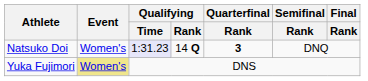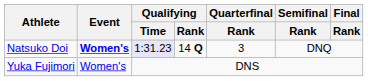Natsuko Doi | Event: normal -> bold
Natsuko Doi | Quarterfinal / Rank: bold -> normal
Yuka Fujimori | Event: khaki background -> no background
